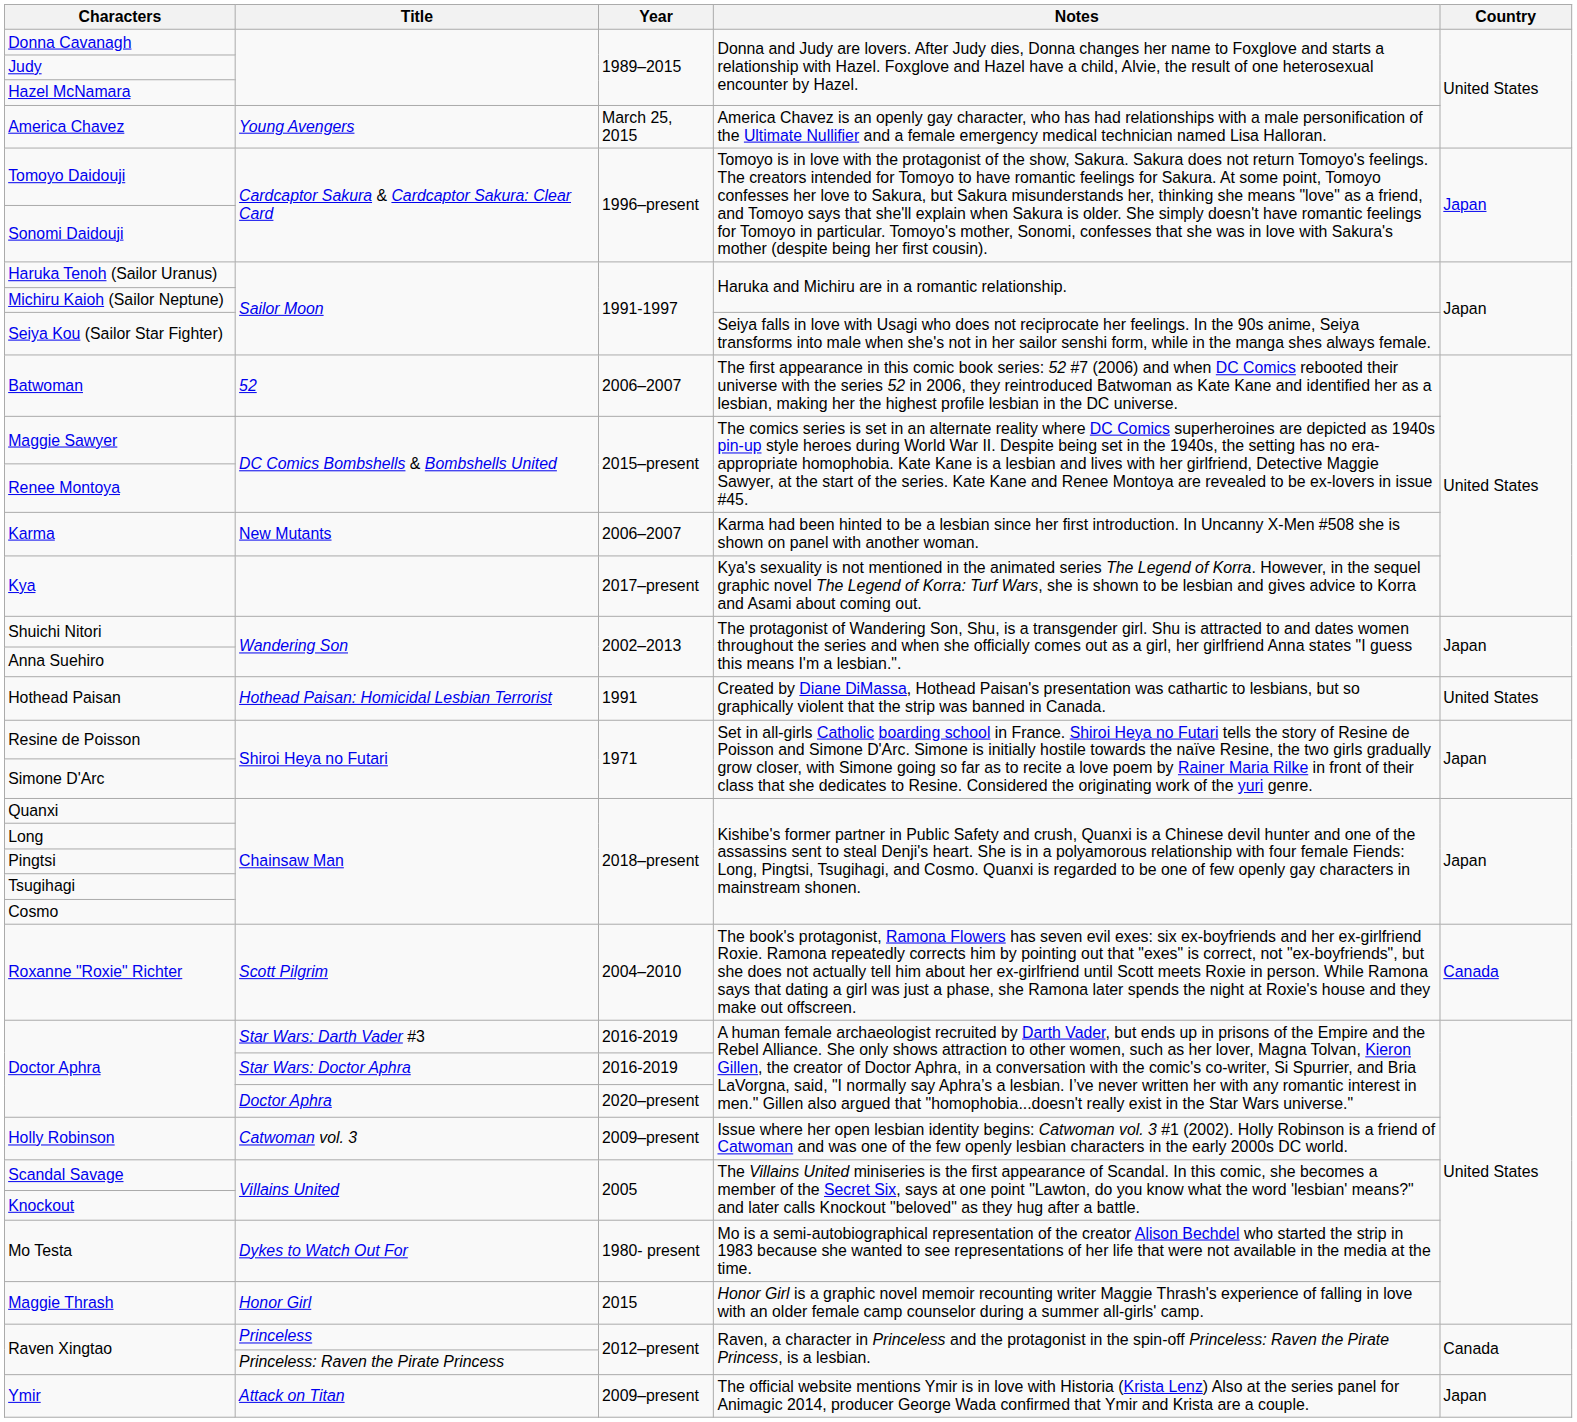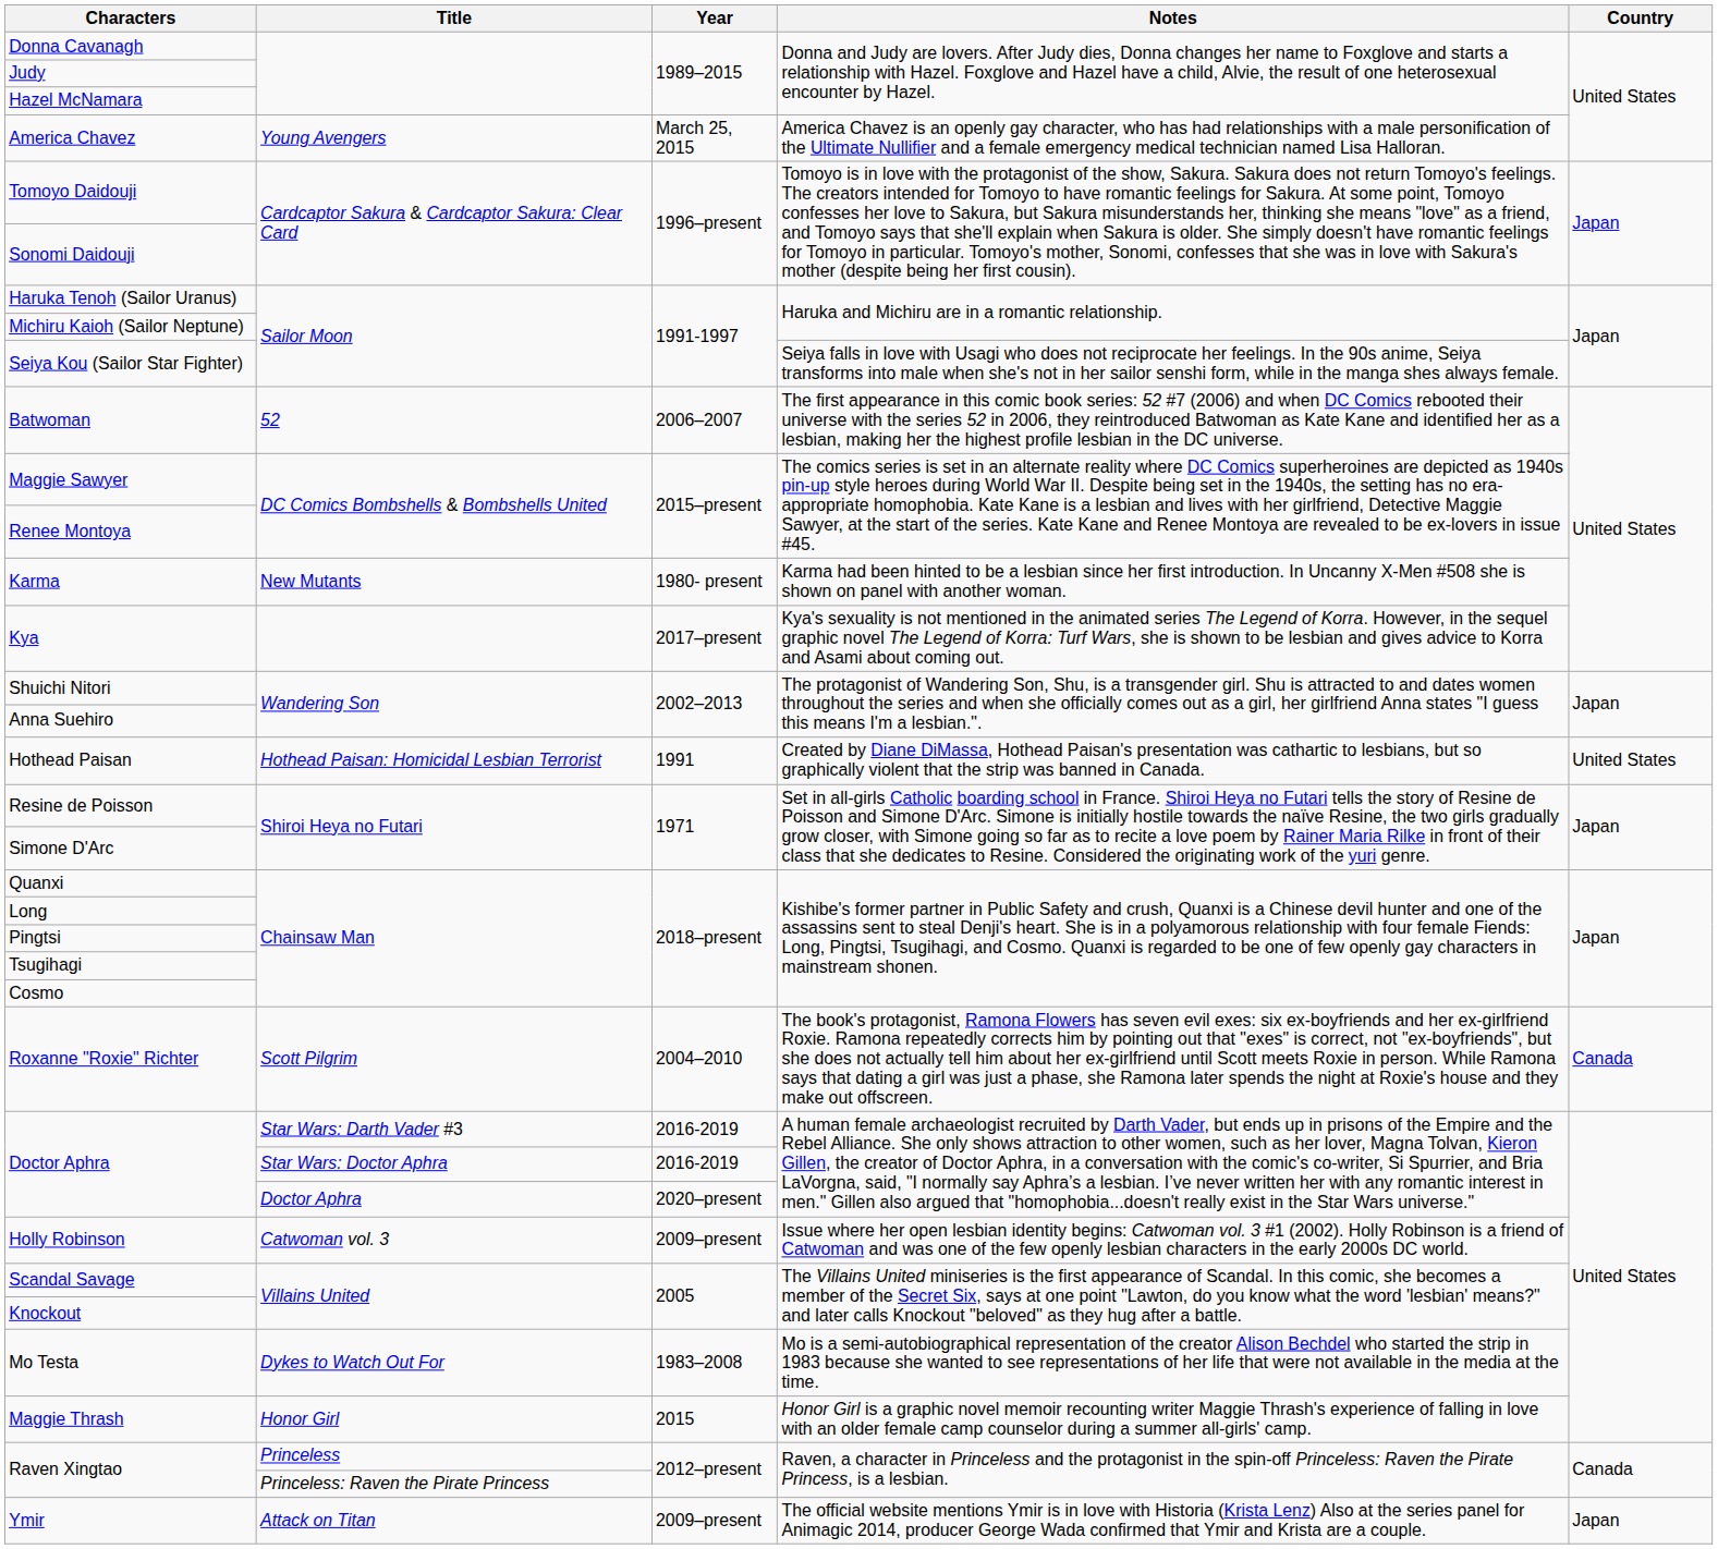Karma | Year: 2006–2007 -> 1980- present
Mo Testa | Year: 1980- present -> 1983–2008
